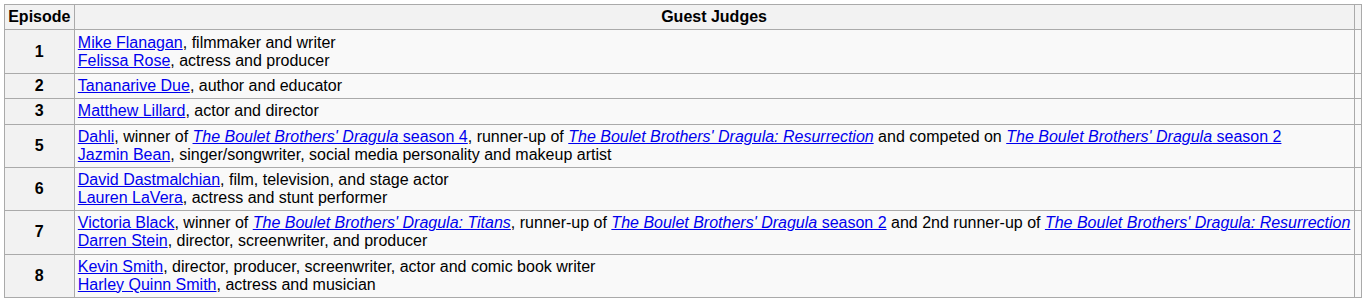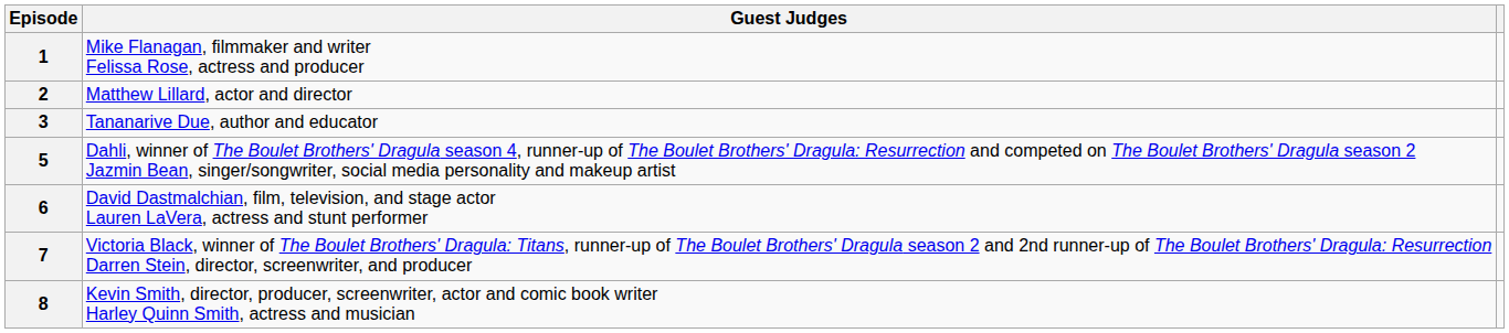2 | Guest Judges: Tananarive Due, author and educator -> Matthew Lillard, actor and director
3 | Guest Judges: Matthew Lillard, actor and director -> Tananarive Due, author and educator
